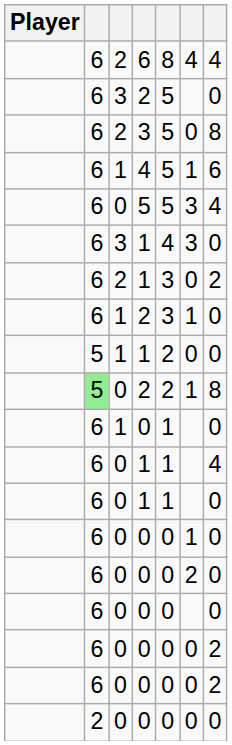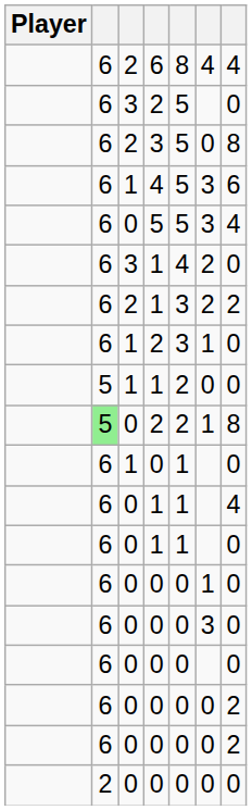row 5 | column 6: 1 -> 3
row 7 | column 6: 3 -> 2
row 8 | column 6: 0 -> 2
row 16 | column 6: 2 -> 3
